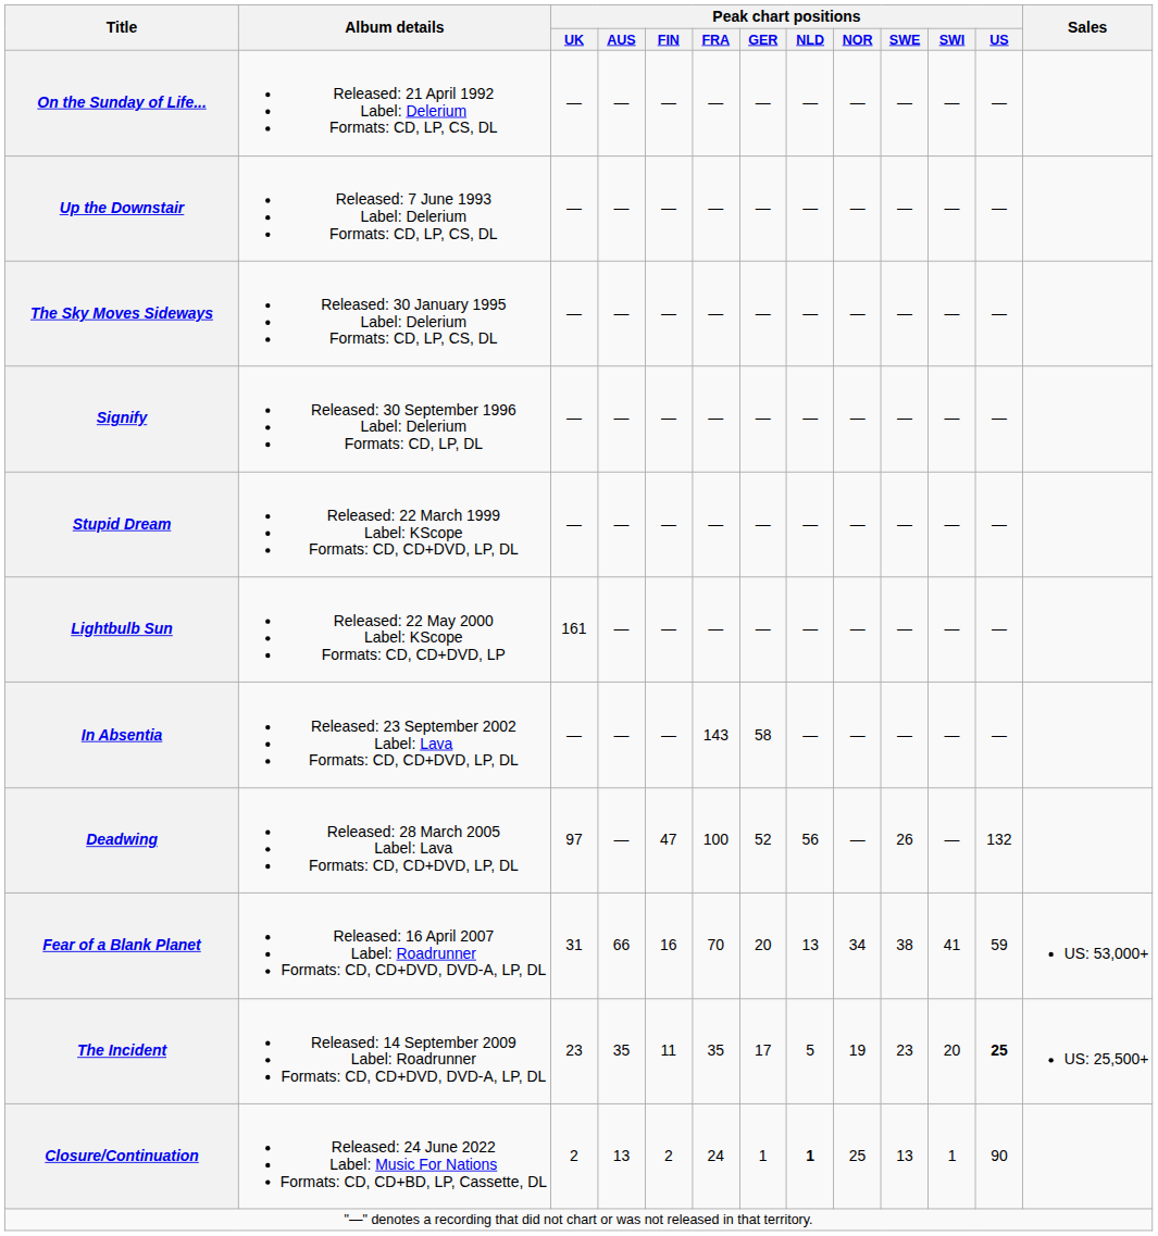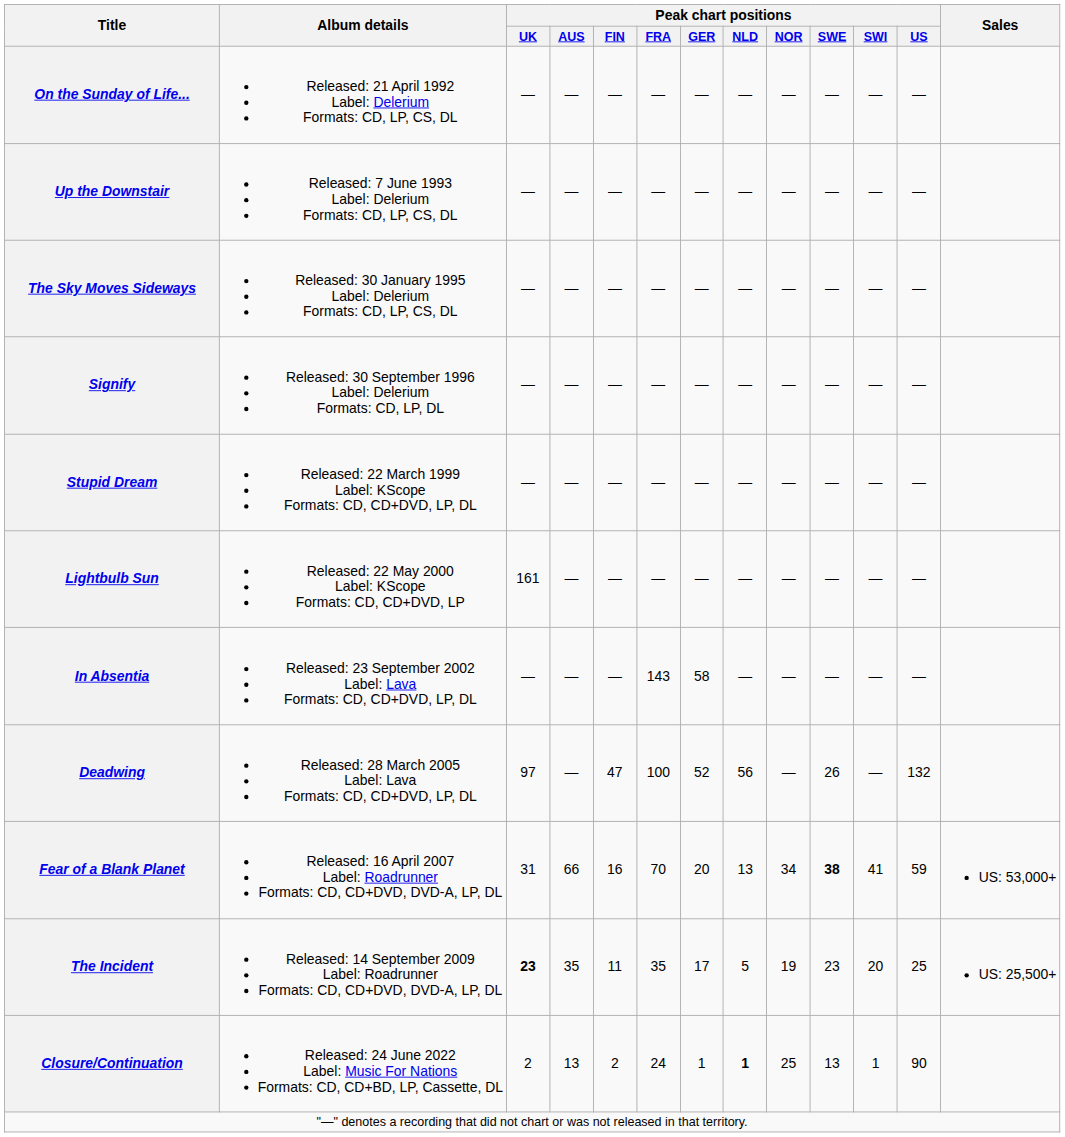Fear of a Blank Planet | Peak chart positions / SWE: normal -> bold
The Incident | Peak chart positions / UK: normal -> bold
The Incident | Peak chart positions / US: bold -> normal
